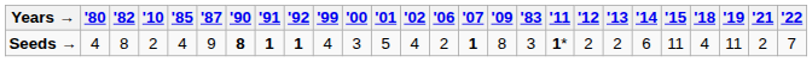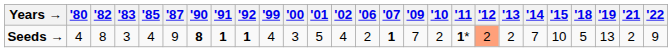columns swapped: '83 <-> '10
Seeds → | '09: 8 -> 7
Seeds → | '12: no background -> lightsalmon background
Seeds → | '14: 6 -> 7
Seeds → | '15: 11 -> 10
Seeds → | '18: 4 -> 5
Seeds → | '19: 11 -> 13
Seeds → | '22: 7 -> 9
